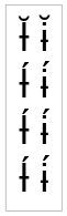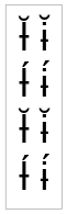row 3 | column 1: Ɨ́ ɨ́ -> Ɨ̆ ɨ̆
